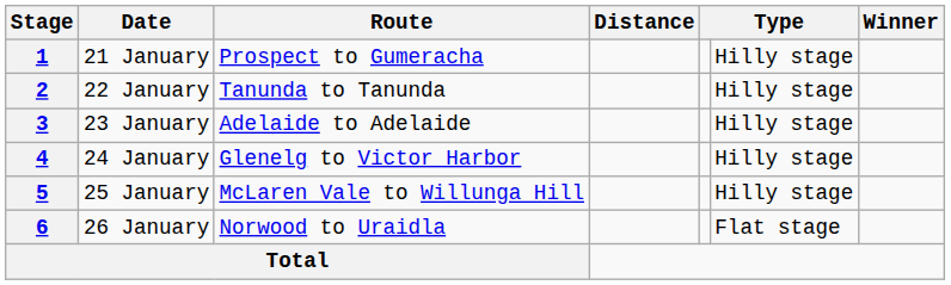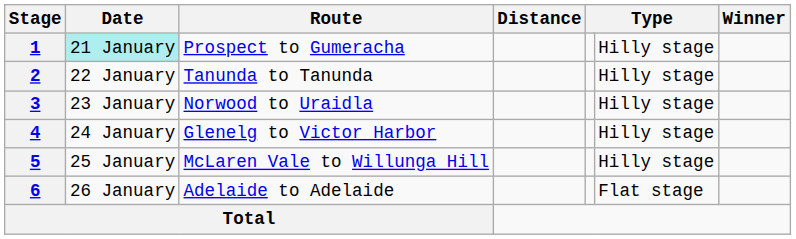1 | Date: no background -> paleturquoise background
3 | Route: Adelaide to Adelaide -> Norwood to Uraidla
6 | Route: Norwood to Uraidla -> Adelaide to Adelaide
